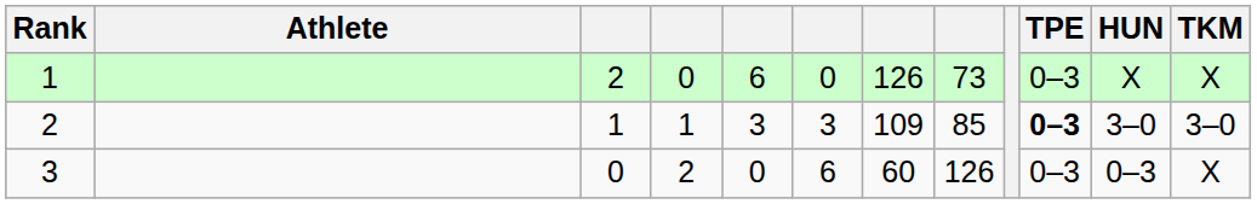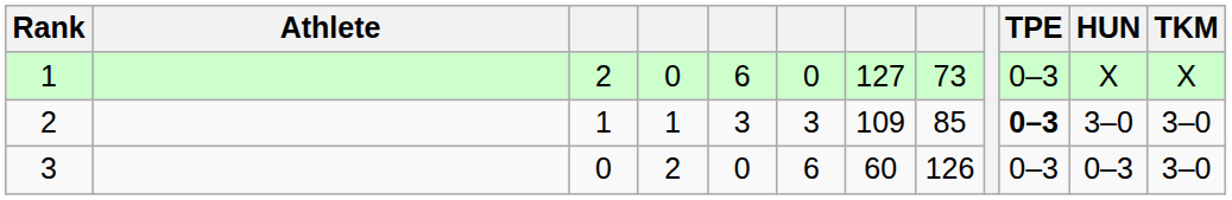row 2 | column 7: 126 -> 127
row 4 | TKM: X -> 3–0
